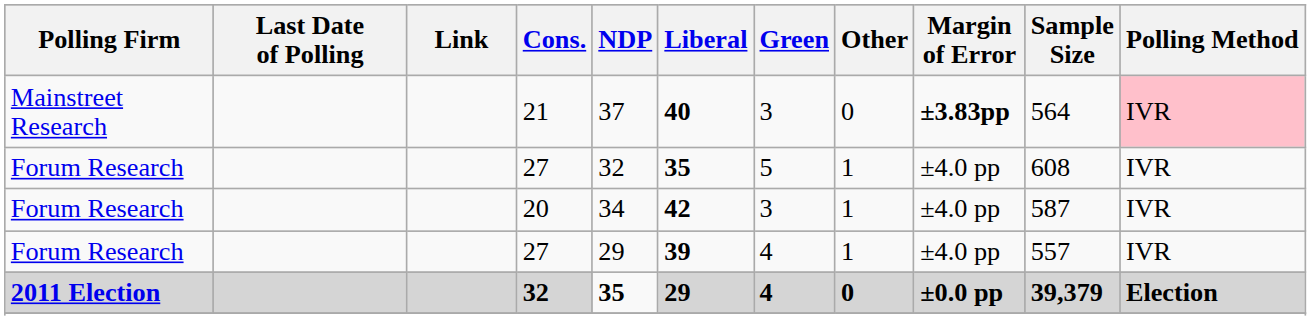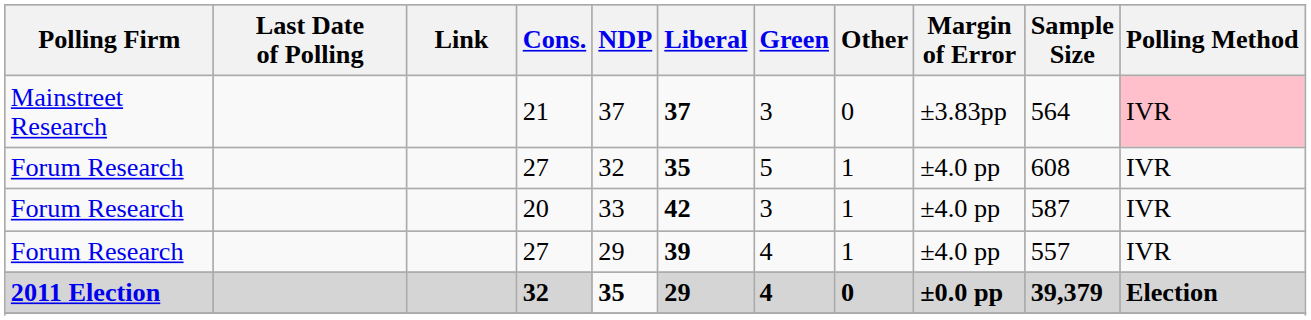21 | Liberal: 40 -> 37
21 | Margin of Error: bold -> normal
20 | NDP: 34 -> 33
